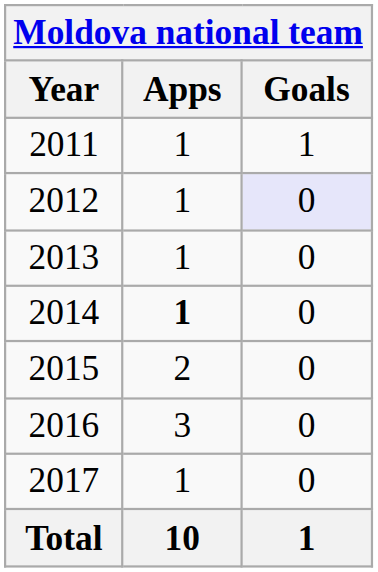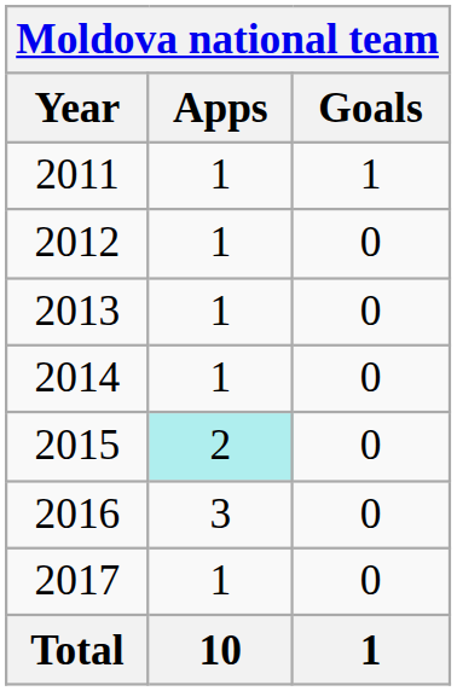2012 | Goals: lavender background -> no background
2014 | Apps: bold -> normal
2015 | Apps: no background -> paleturquoise background
